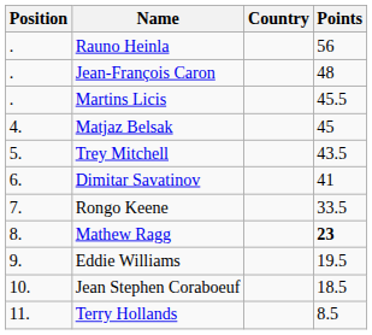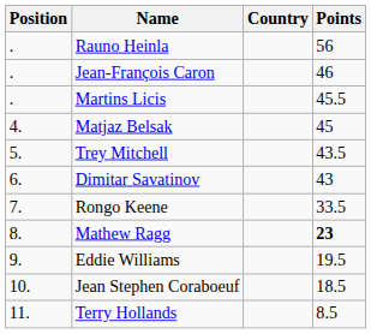Jean-François Caron | Points: 48 -> 46
Dimitar Savatinov | Points: 41 -> 43
